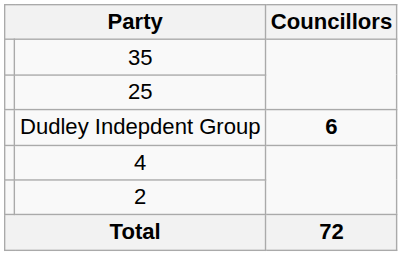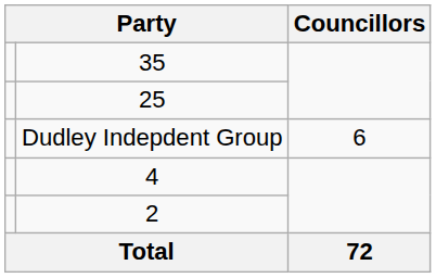Dudley Indepdent Group | Councillors: bold -> normal
